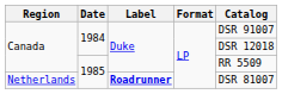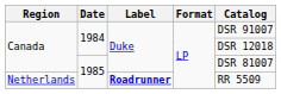Canada / 1985 | Catalog: RR 5509 -> DSR 81007
Netherlands | Catalog: DSR 81007 -> RR 5509
